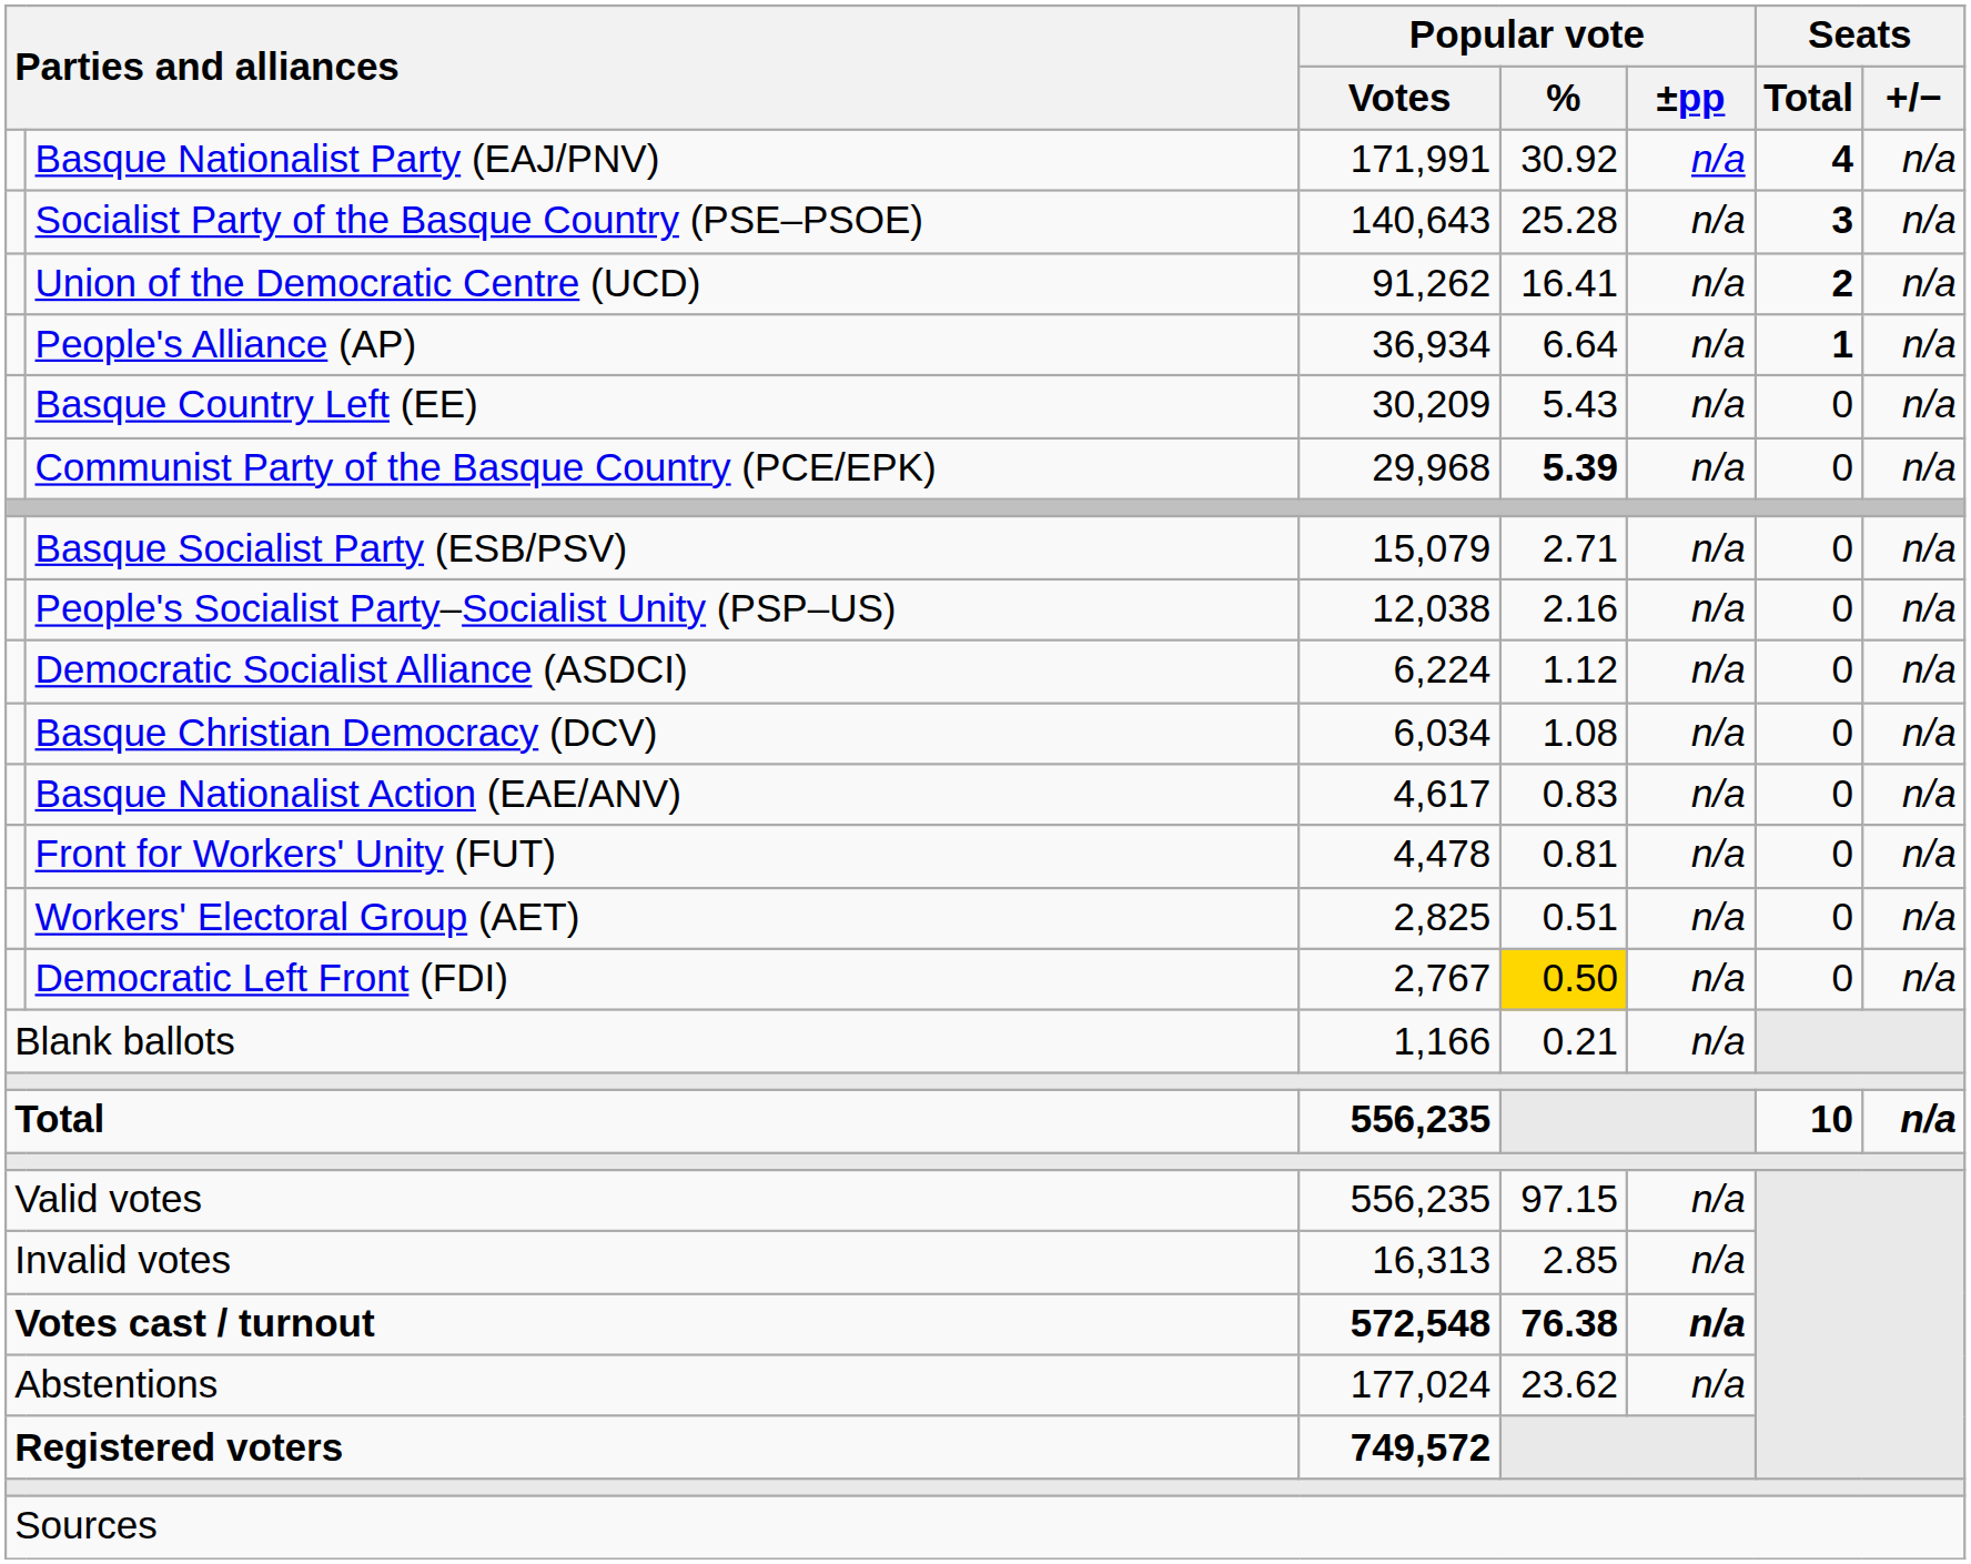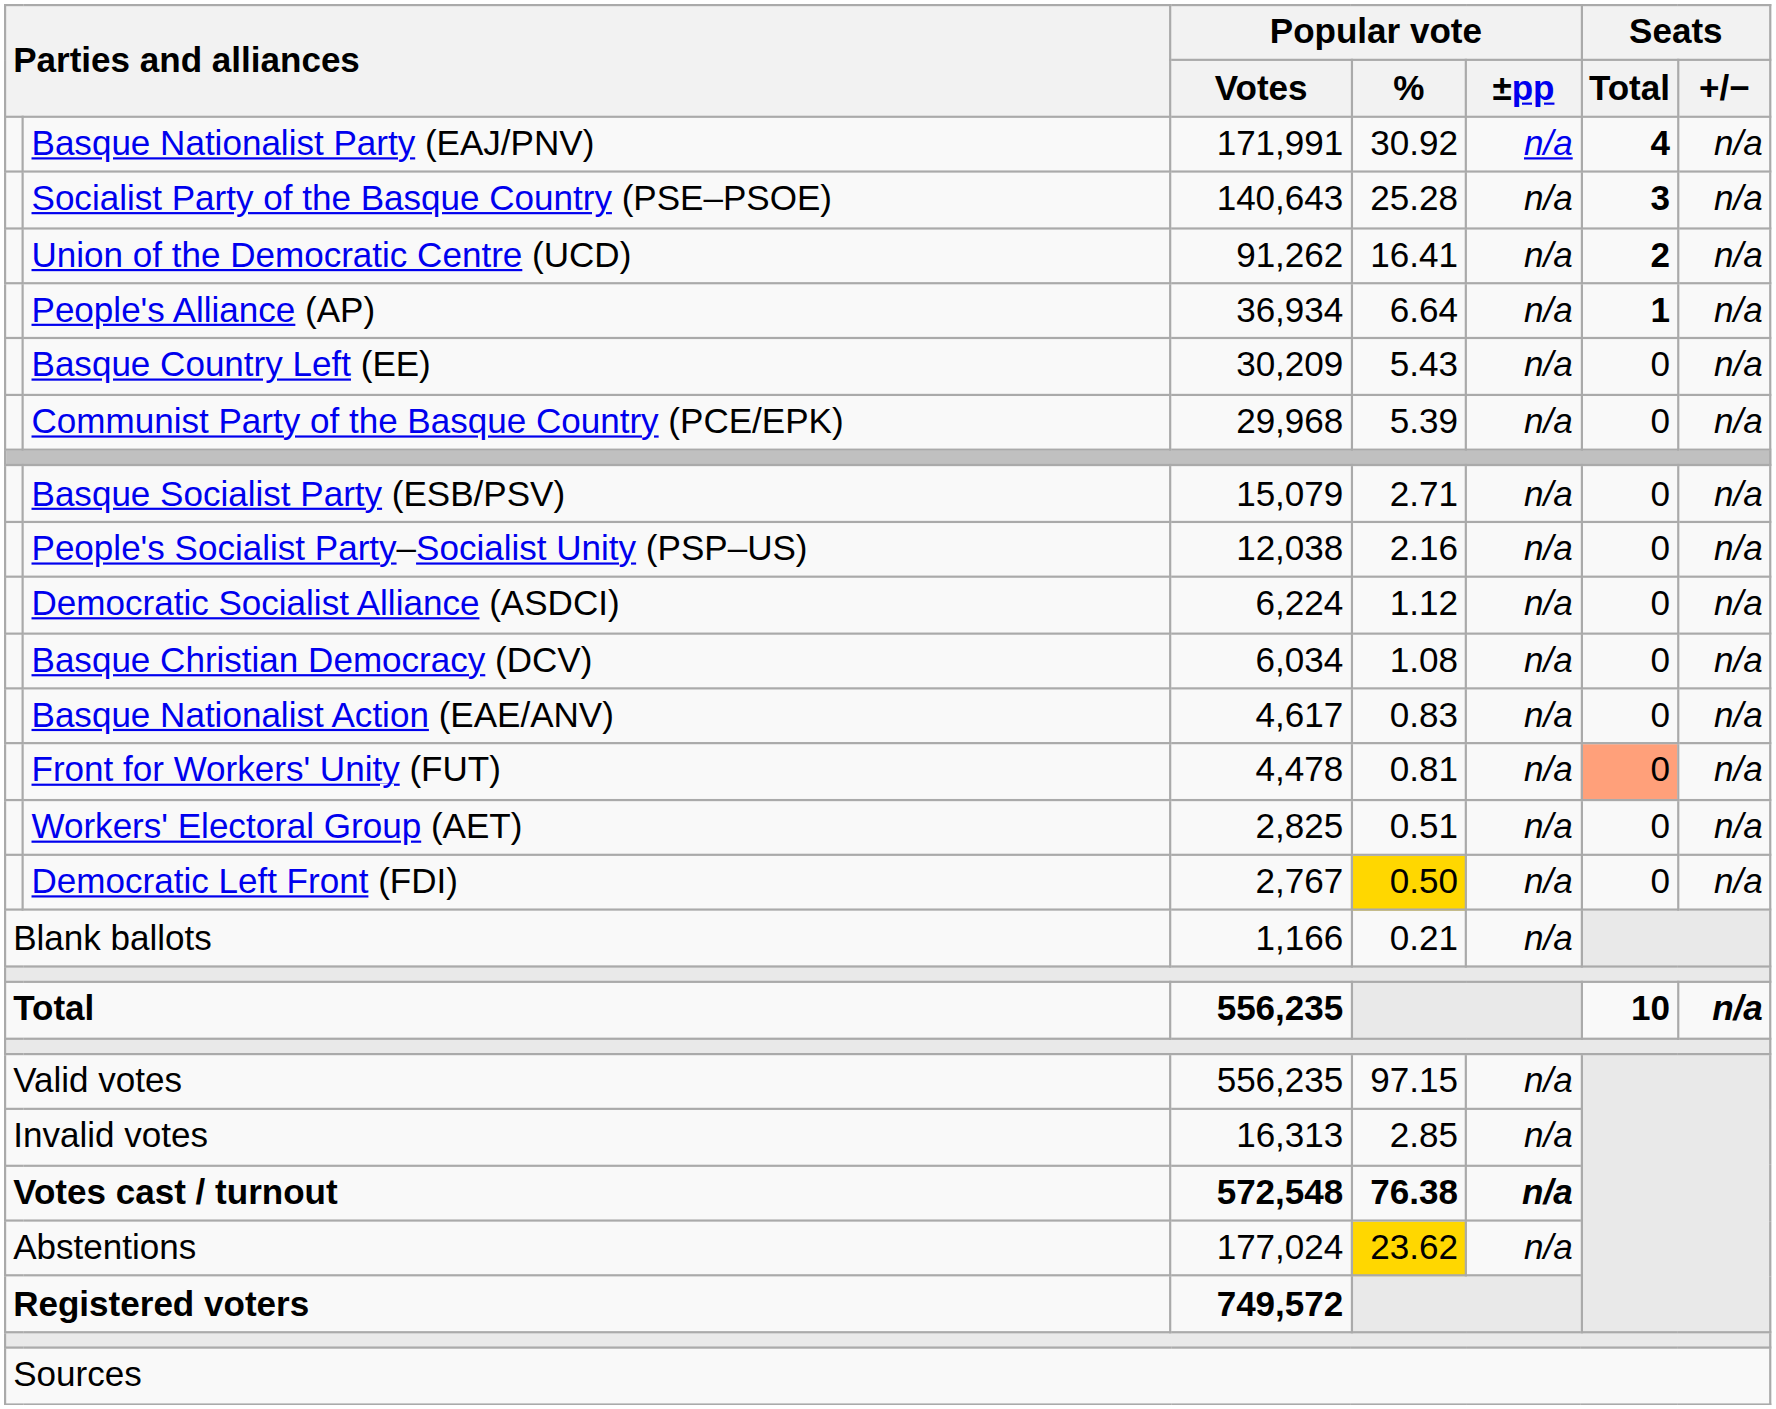Communist Party of the Basque Country (PCE/EPK) | Popular vote / %: bold -> normal
Front for Workers' Unity (FUT) | Seats / Total: no background -> lightsalmon background
Abstentions | Popular vote / %: no background -> gold background
